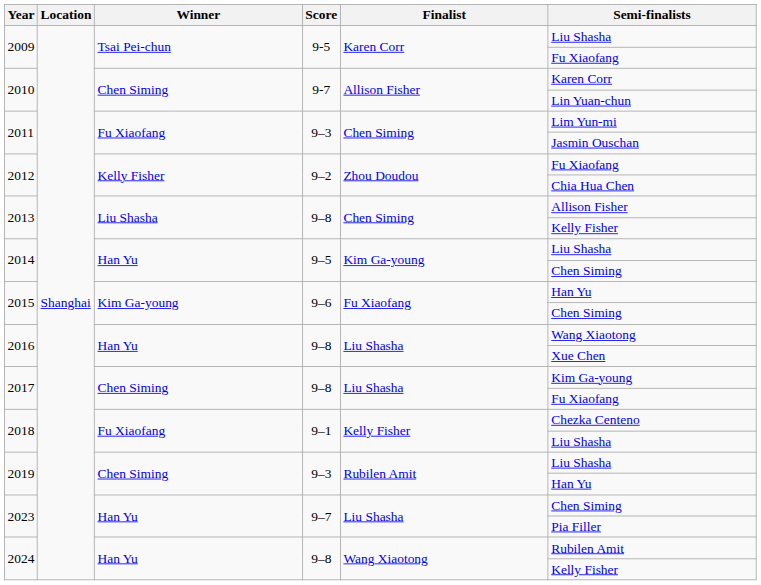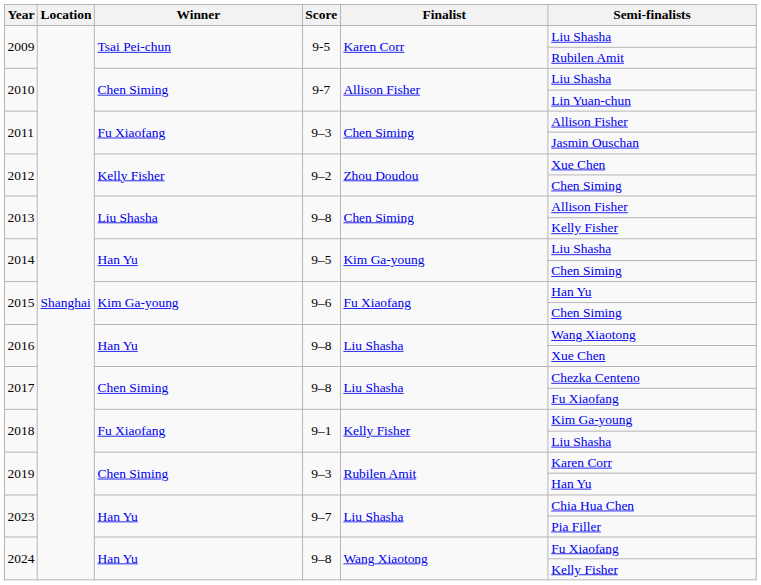row 3 | Semi-finalists: Fu Xiaofang -> Rubilen Amit
row 4 | Semi-finalists: Karen Corr -> Liu Shasha
row 6 | Semi-finalists: Lim Yun-mi -> Allison Fisher
row 8 | Semi-finalists: Fu Xiaofang -> Xue Chen
row 9 | Semi-finalists: Chia Hua Chen -> Chen Siming
row 18 | Semi-finalists: Kim Ga-young -> Chezka Centeno
row 20 | Semi-finalists: Chezka Centeno -> Kim Ga-young
row 22 | Semi-finalists: Liu Shasha -> Karen Corr
row 24 | Semi-finalists: Chen Siming -> Chia Hua Chen
row 26 | Semi-finalists: Rubilen Amit -> Fu Xiaofang
